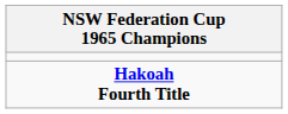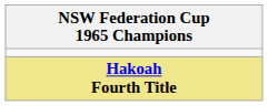row 3 | column 1: no background -> khaki background
